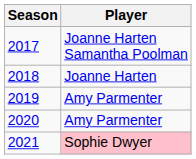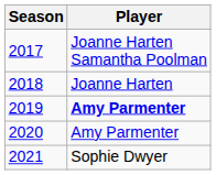2019 | Player: normal -> bold
2021 | Player: pink background -> no background
